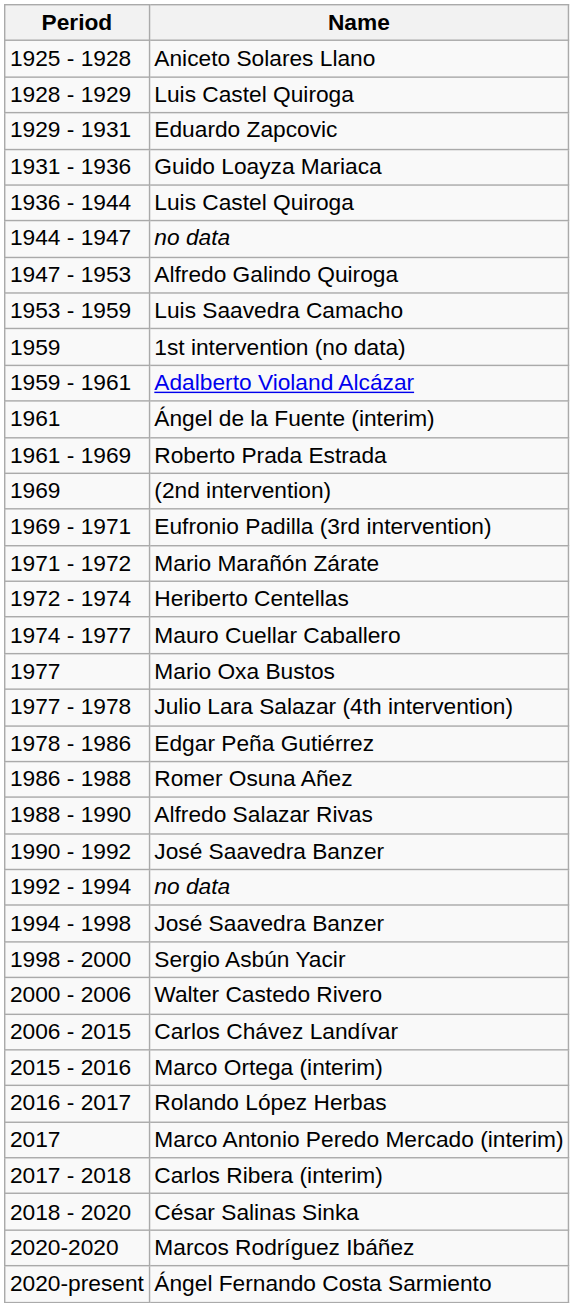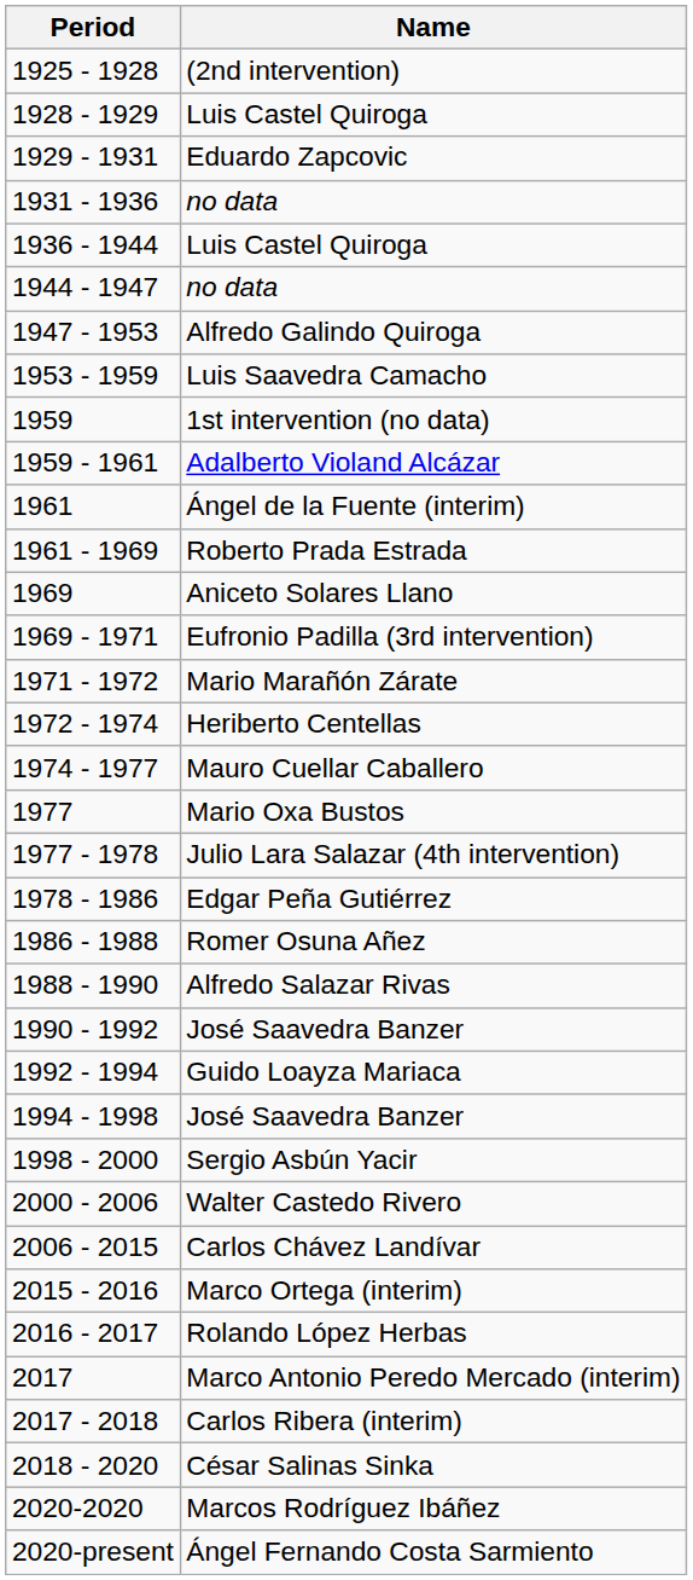row 2 | Name: Aniceto Solares Llano -> (2nd intervention)
row 5 | Name: Guido Loayza Mariaca -> no data
row 14 | Name: (2nd intervention) -> Aniceto Solares Llano
row 25 | Name: no data -> Guido Loayza Mariaca
